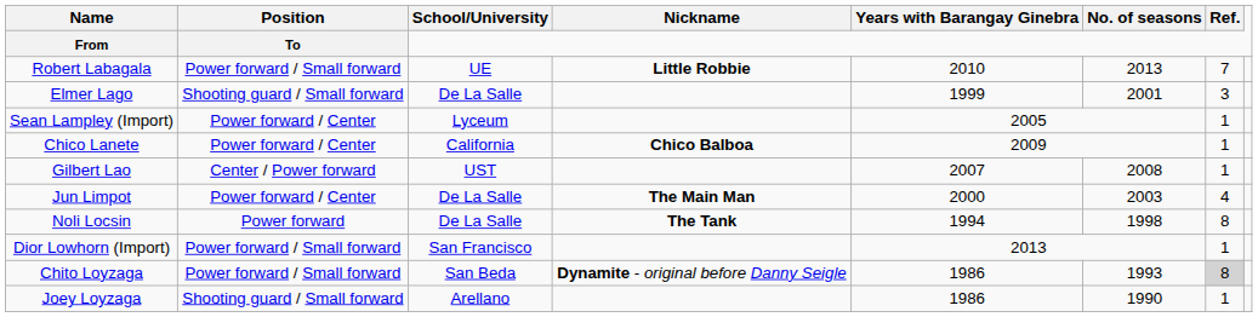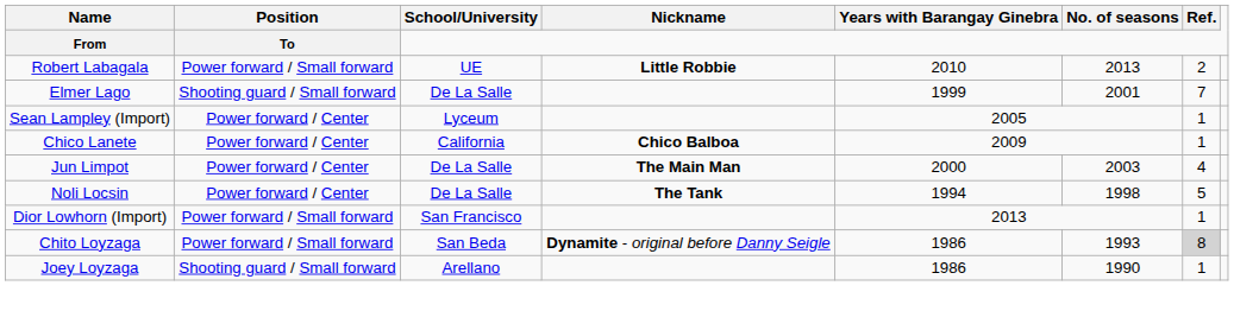Robert Labagala | Ref.: 7 -> 2
Elmer Lago | Ref.: 3 -> 7
- row: Gilbert Lao | Center / Power forward | UST | 2007 | 2008 | 1
Noli Locsin | Position / To: Power forward -> Power forward / Center
Noli Locsin | Ref.: 8 -> 5
